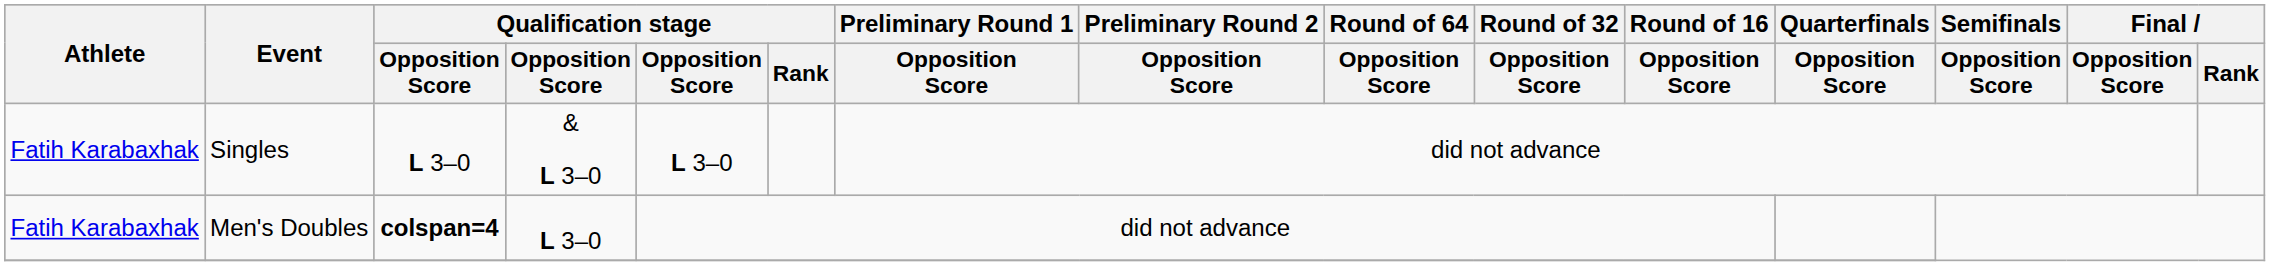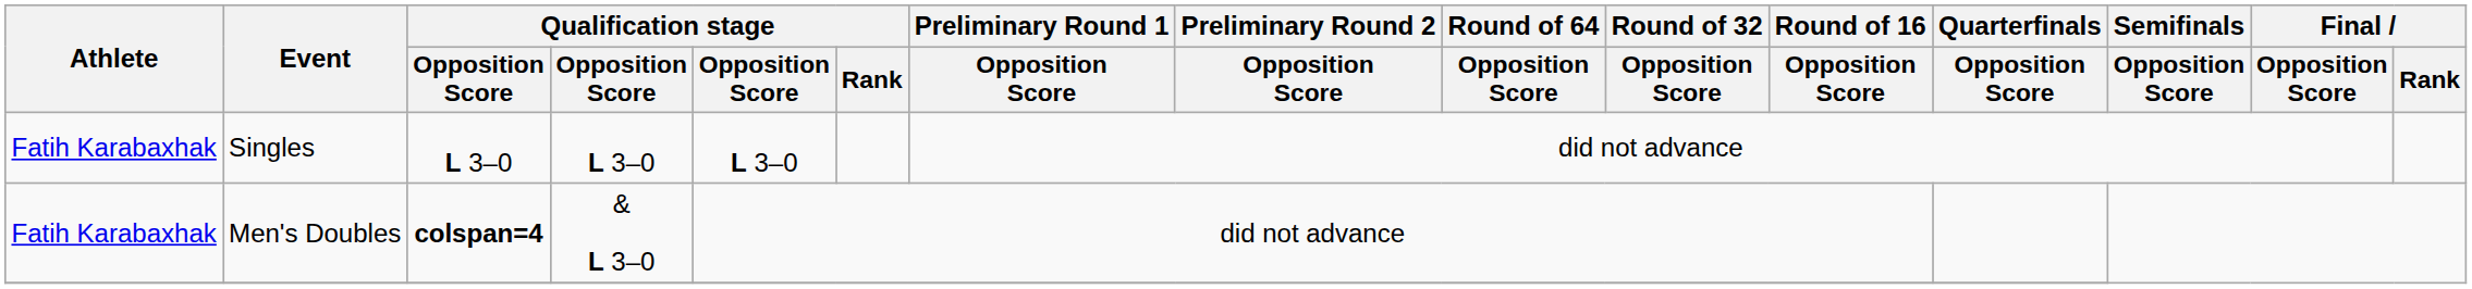Singles | column 4: & L 3–0 -> L 3–0
Men's Doubles | column 4: L 3–0 -> & L 3–0
